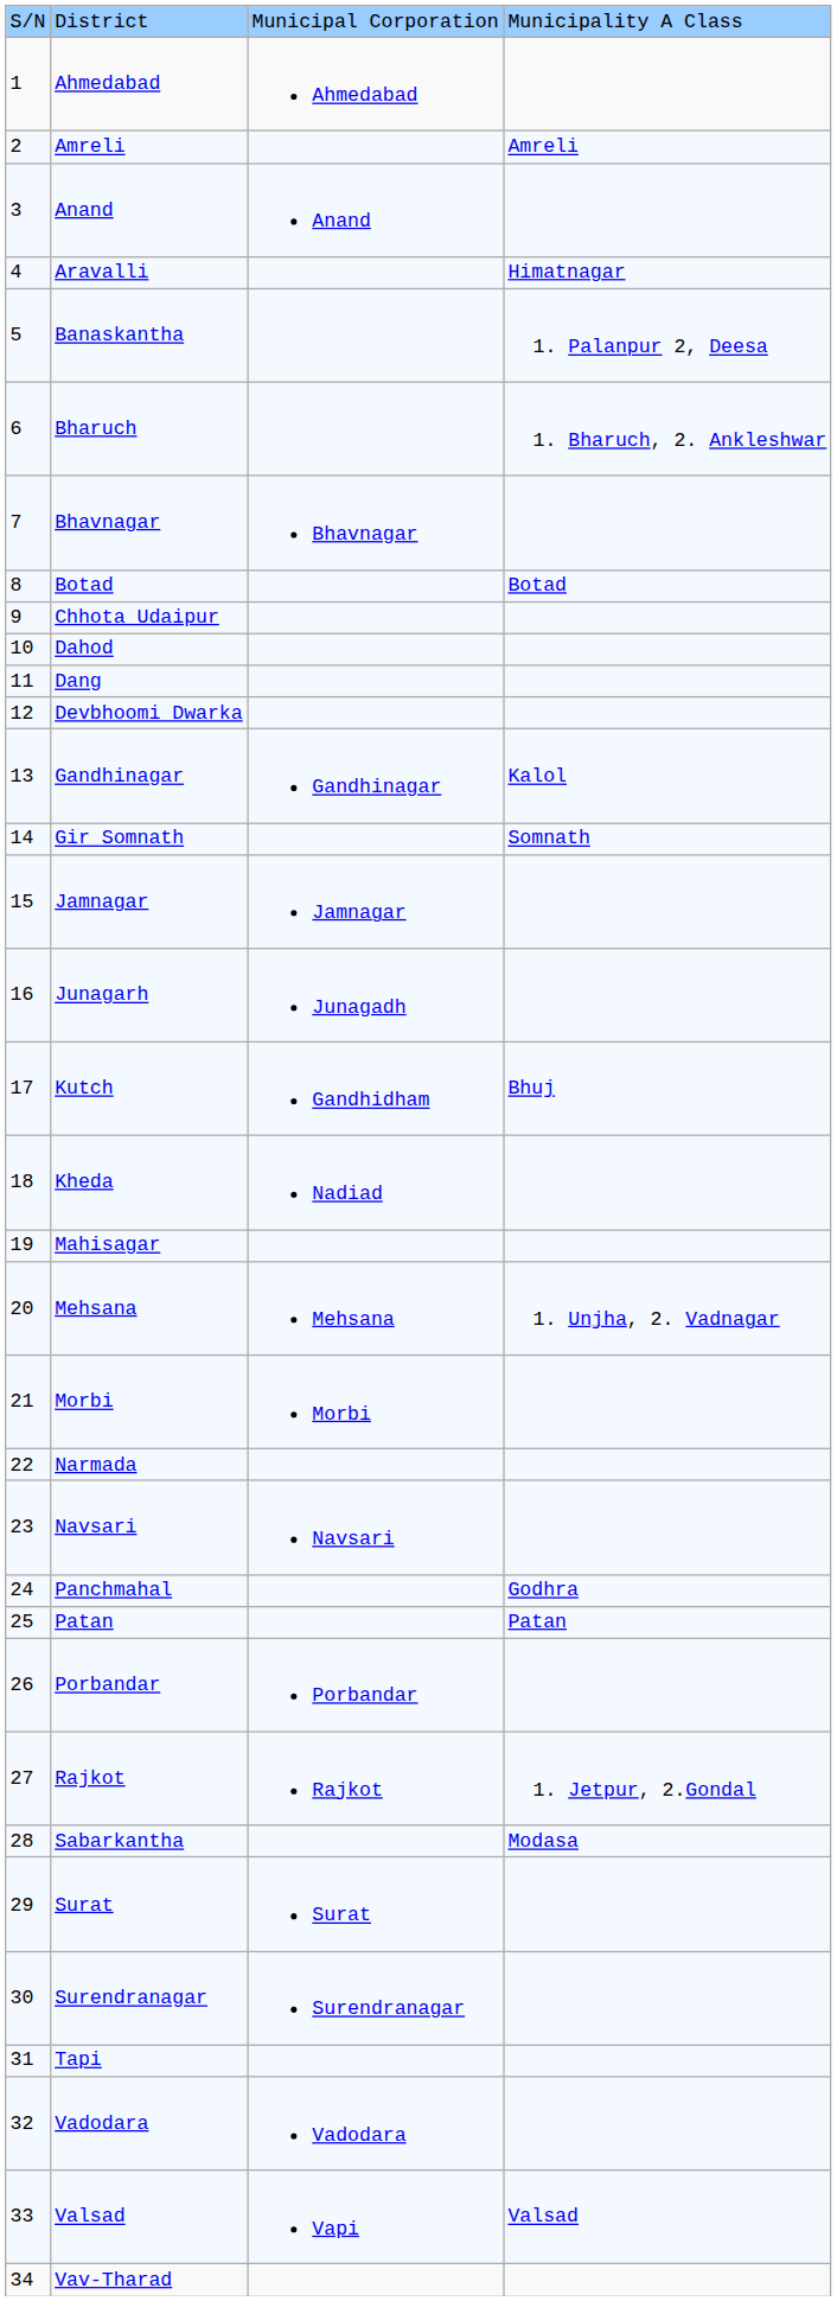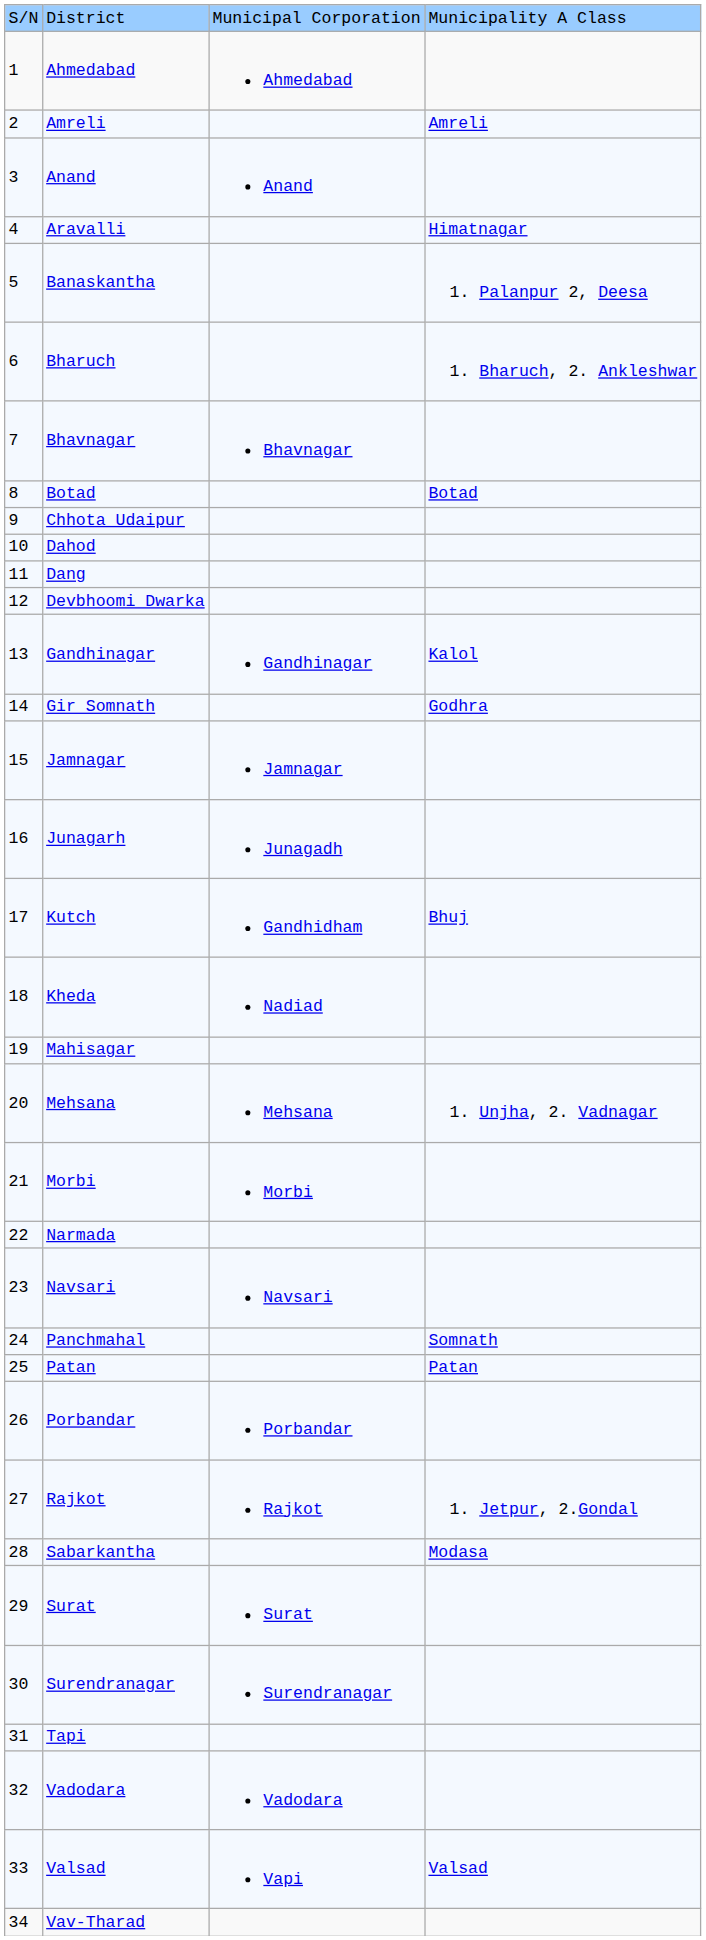Gir Somnath | column 4: Somnath -> Godhra
Panchmahal | column 4: Godhra -> Somnath
